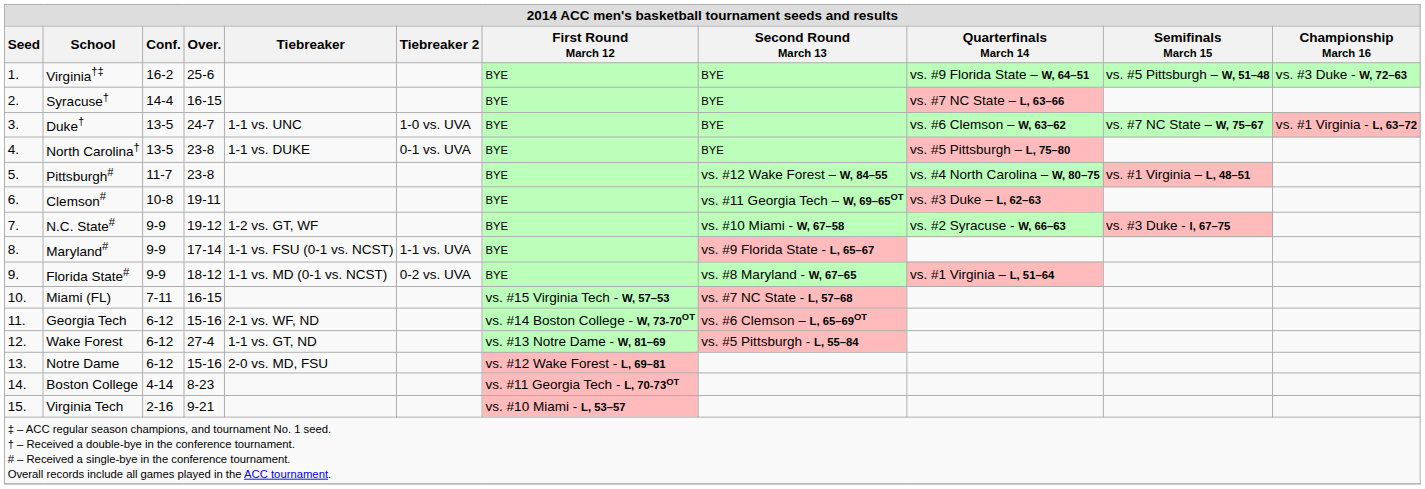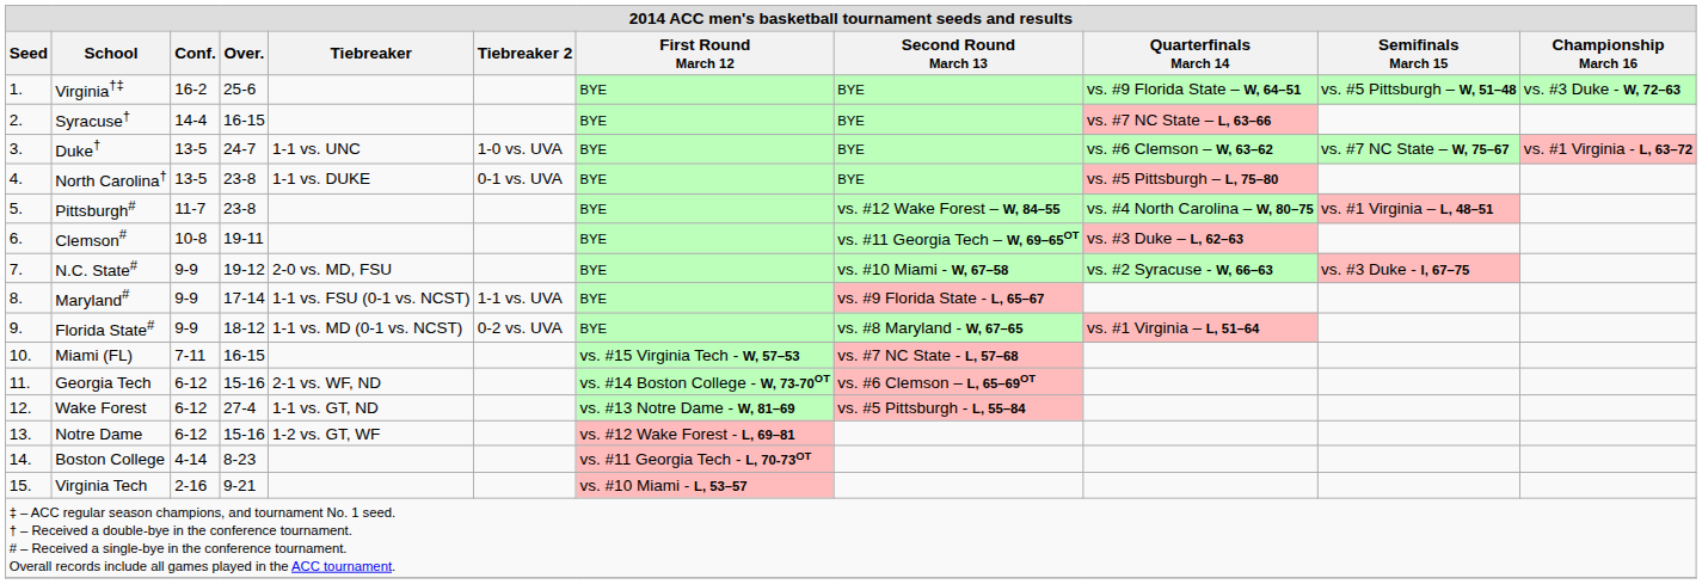N.C. State# | Tiebreaker: 1-2 vs. GT, WF -> 2-0 vs. MD, FSU
Notre Dame | Tiebreaker: 2-0 vs. MD, FSU -> 1-2 vs. GT, WF
